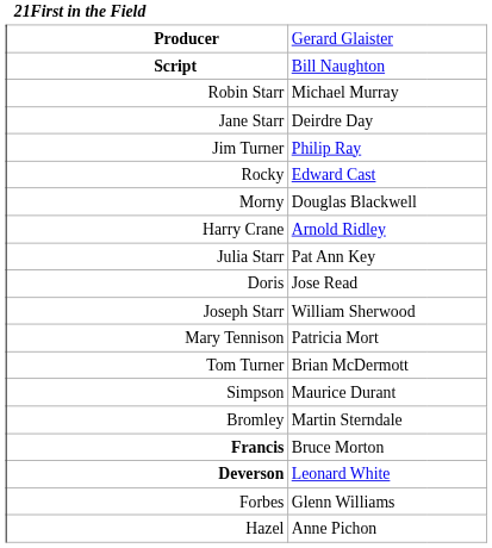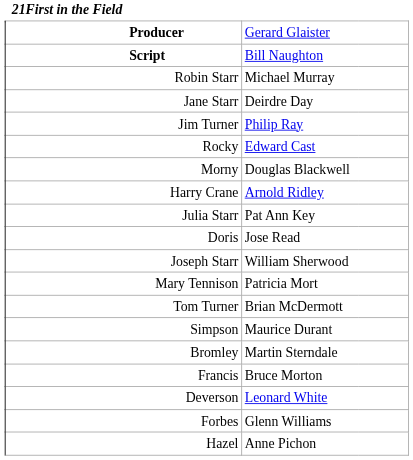Francis | column 2: bold -> normal
Deverson | column 2: bold -> normal
